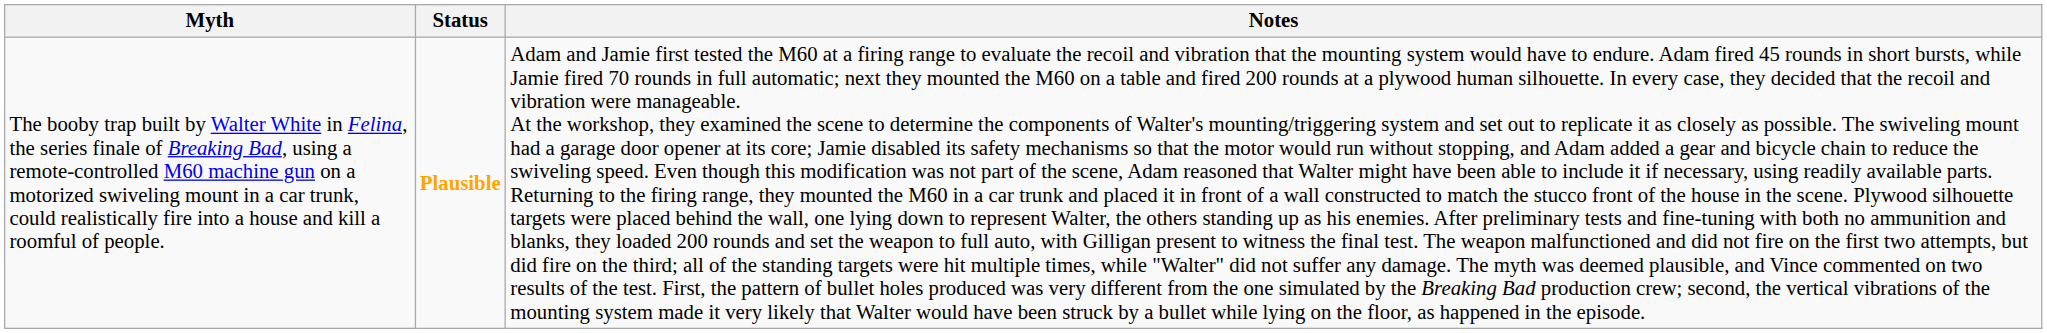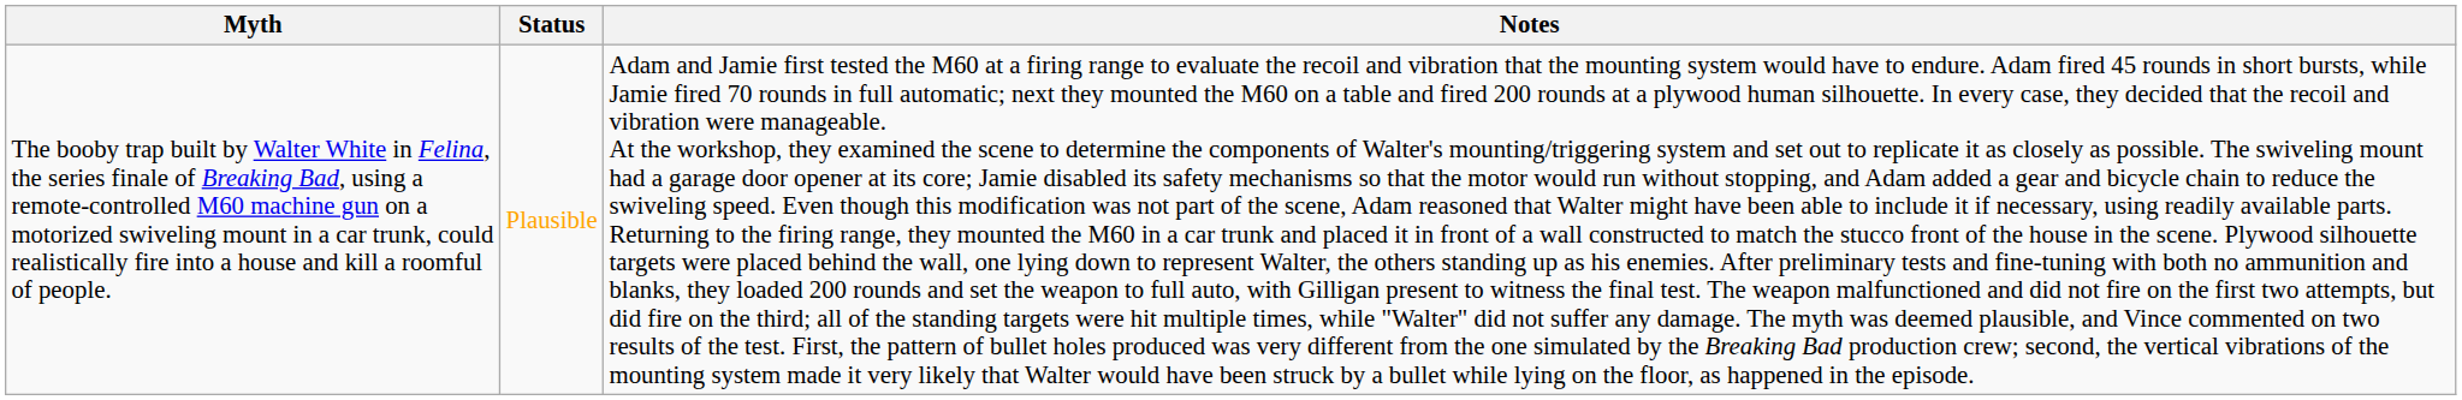row 2 | Status: bold -> normal
